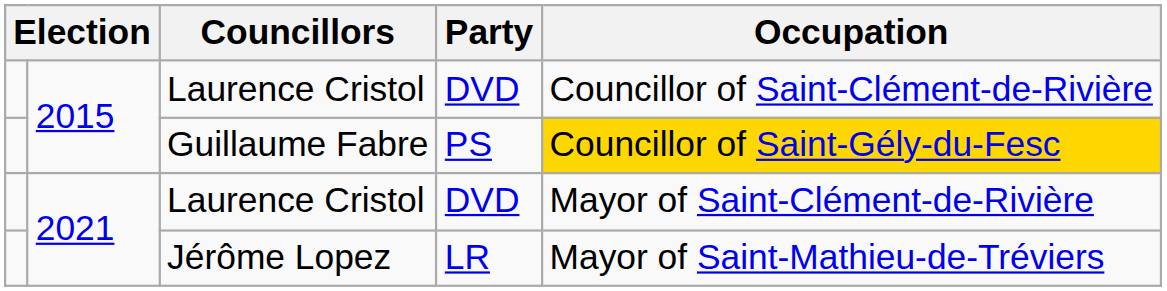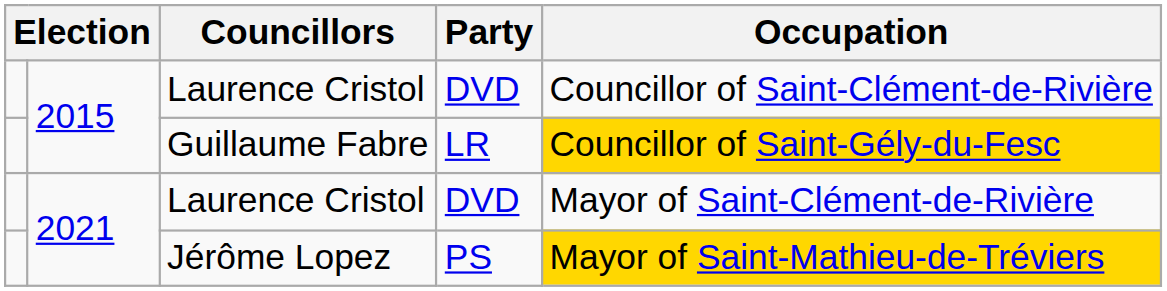Guillaume Fabre | Party: PS -> LR
Jérôme Lopez | Party: LR -> PS
Jérôme Lopez | Occupation: no background -> gold background
